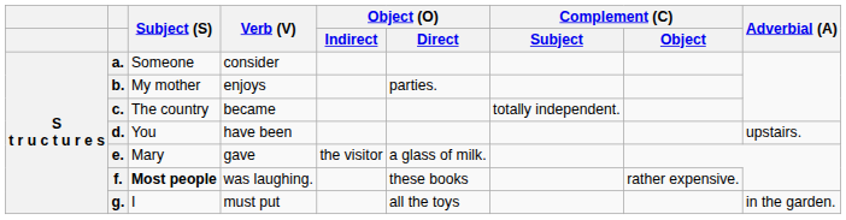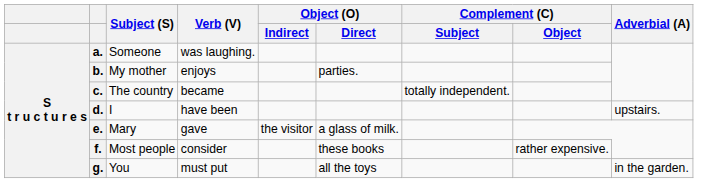a. | Verb (V): consider -> was laughing.
d. | Subject (S): You -> I
f. | Subject (S): bold -> normal
f. | Verb (V): was laughing. -> consider
g. | Subject (S): I -> You
